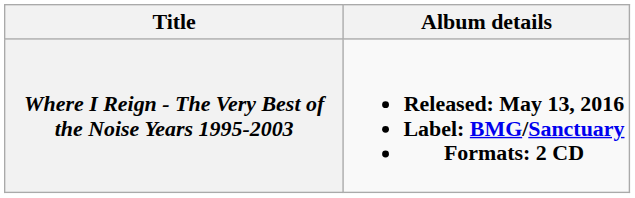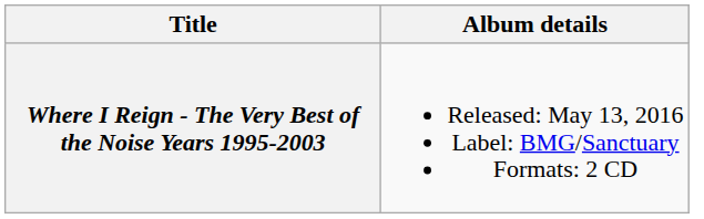Where I Reign - The Very Best of the Noise Years 1995-2003 | Album details: bold -> normal
